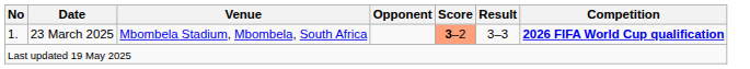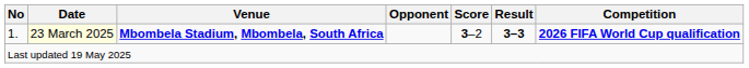1. | Date: no background -> lightyellow background
1. | Venue: normal -> bold
1. | Score: lightsalmon background -> no background
1. | Result: normal -> bold
